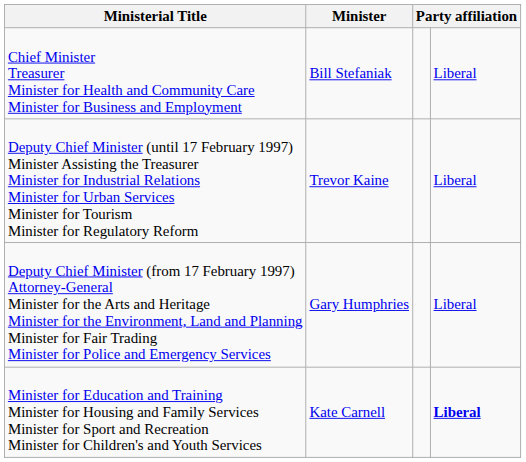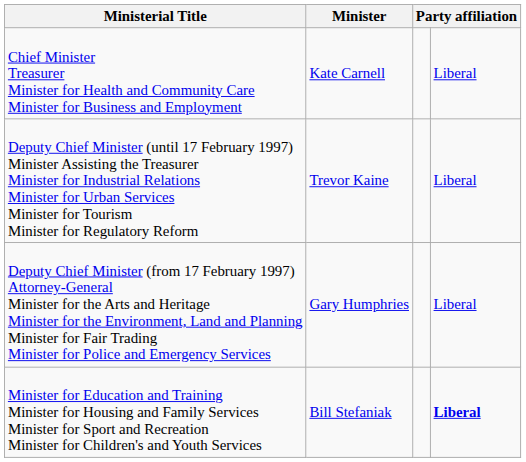row 2 | Minister: Bill Stefaniak -> Kate Carnell
row 5 | Minister: Kate Carnell -> Bill Stefaniak
